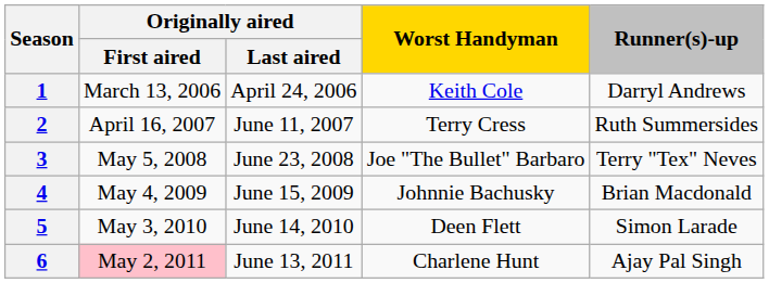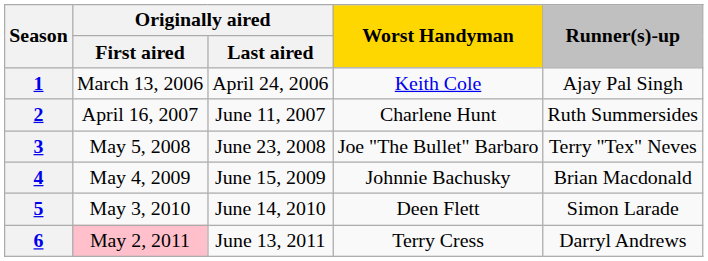1 | Runner(s)-up: Darryl Andrews -> Ajay Pal Singh
2 | Worst Handyman: Terry Cress -> Charlene Hunt
6 | Worst Handyman: Charlene Hunt -> Terry Cress
6 | Runner(s)-up: Ajay Pal Singh -> Darryl Andrews
